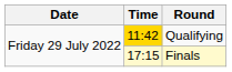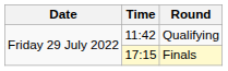Qualifying | Time: gold background -> no background
